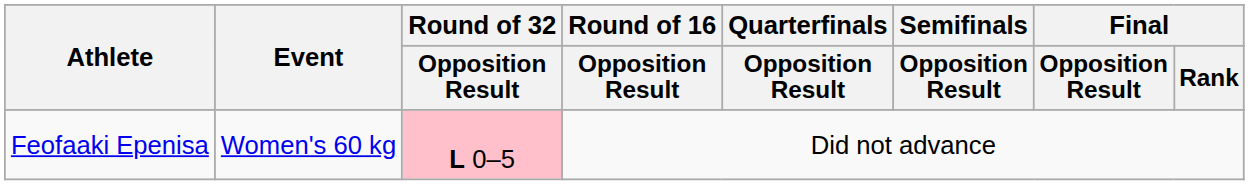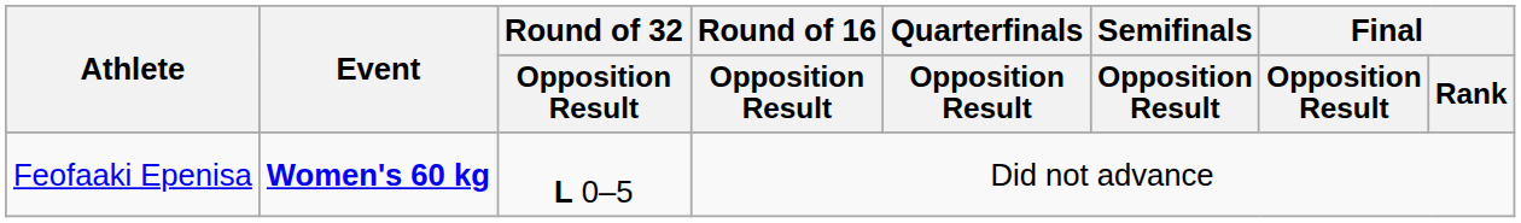Feofaaki Epenisa | Event: normal -> bold
Feofaaki Epenisa | Round of 32 / Opposition Result: pink background -> no background
